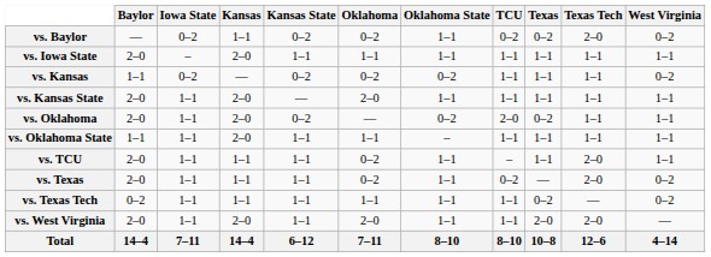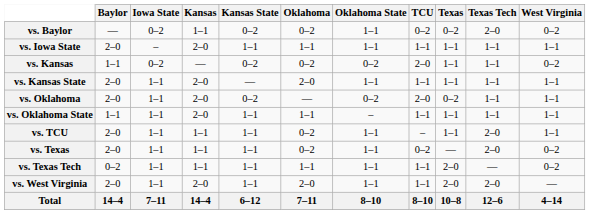vs. Kansas | TCU: 1–1 -> 2–0
vs. Texas Tech | Texas: 0–2 -> 2–0
